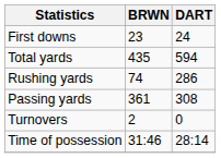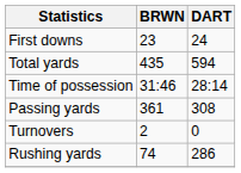rows swapped: Rushing yards <-> Time of possession
